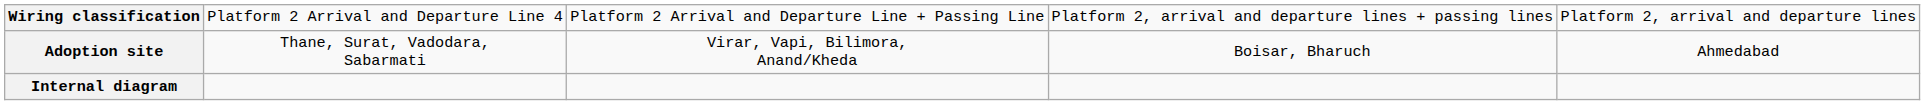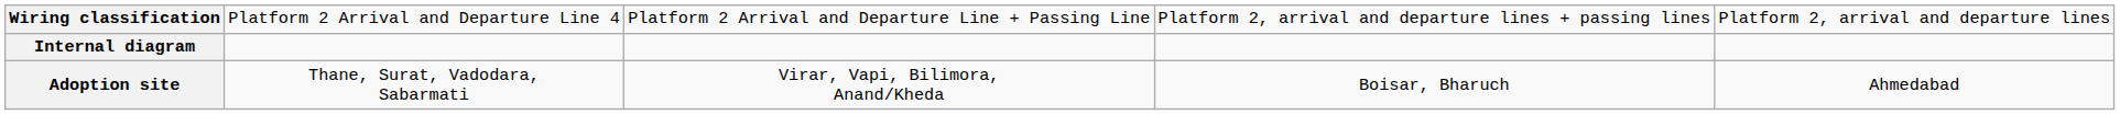rows swapped: Internal diagram <-> Adoption site
